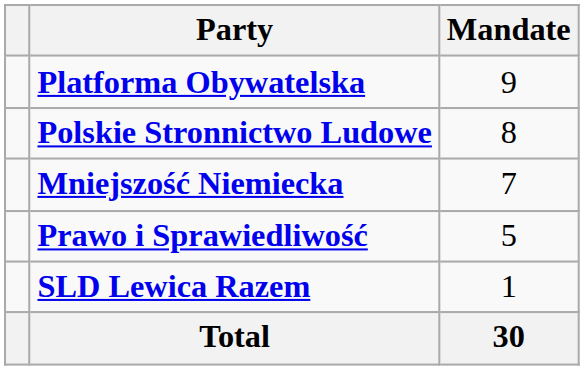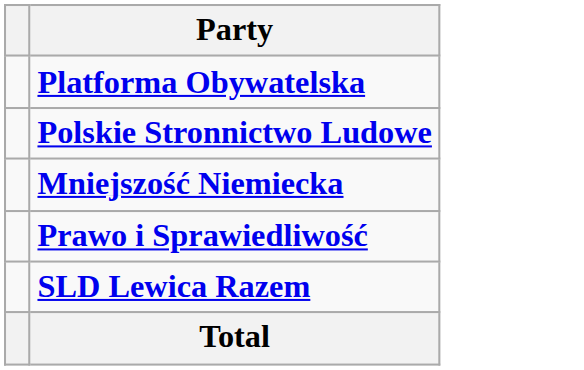- column: Mandate | 9 | 8 | 7 | 5 | 1 | 30
